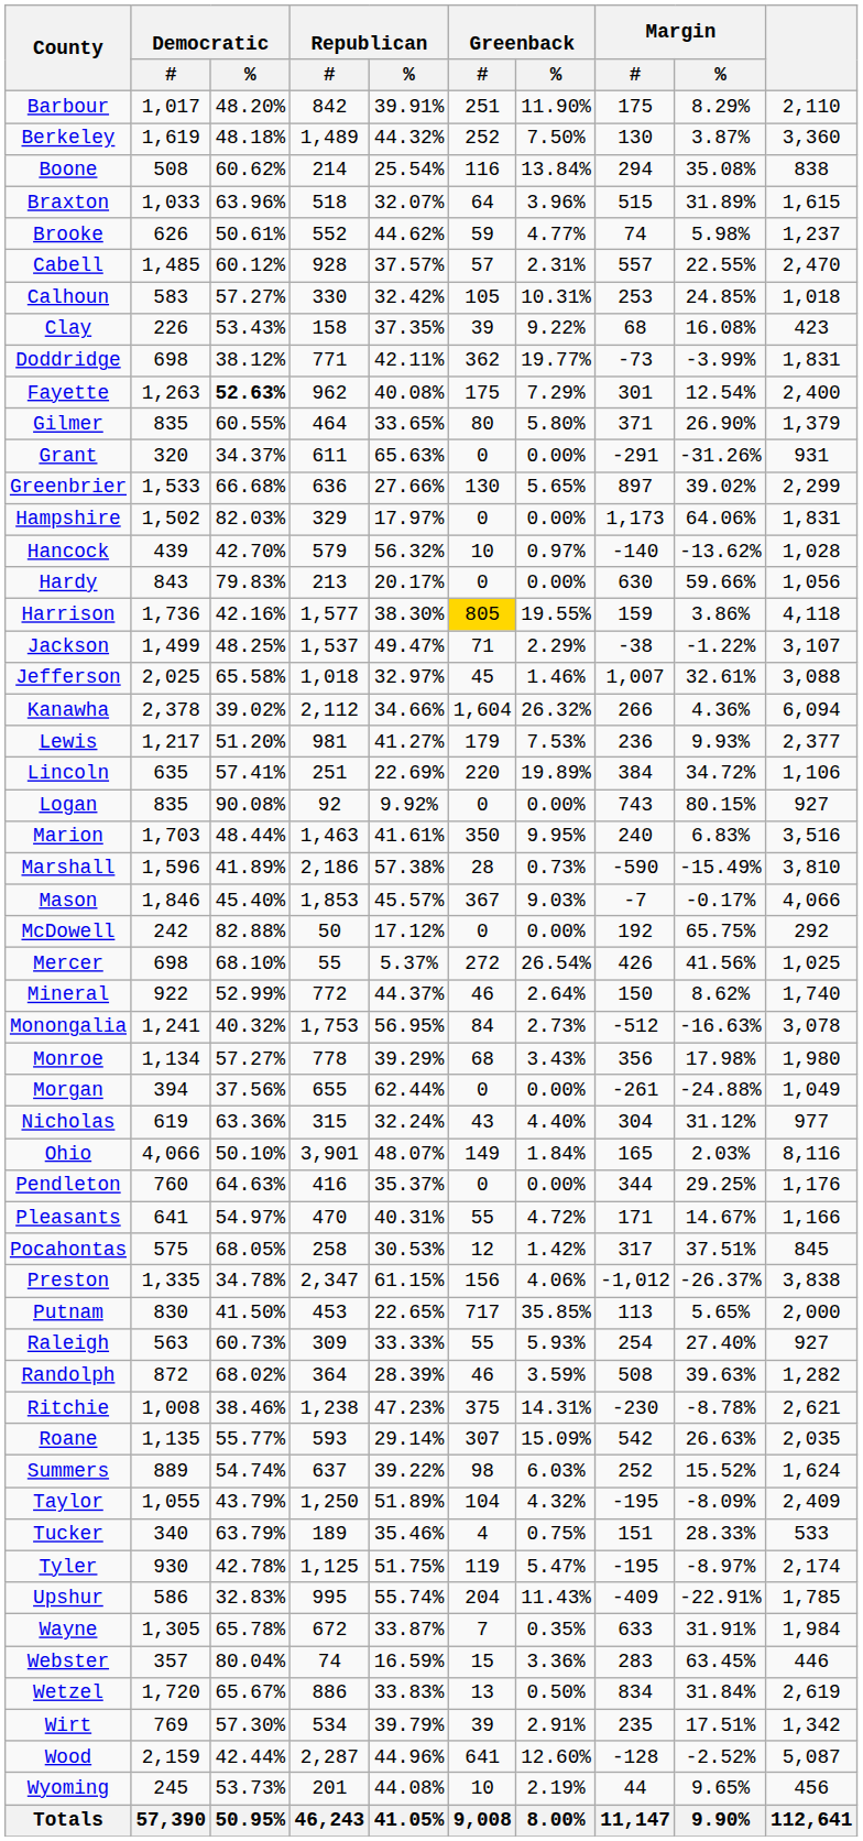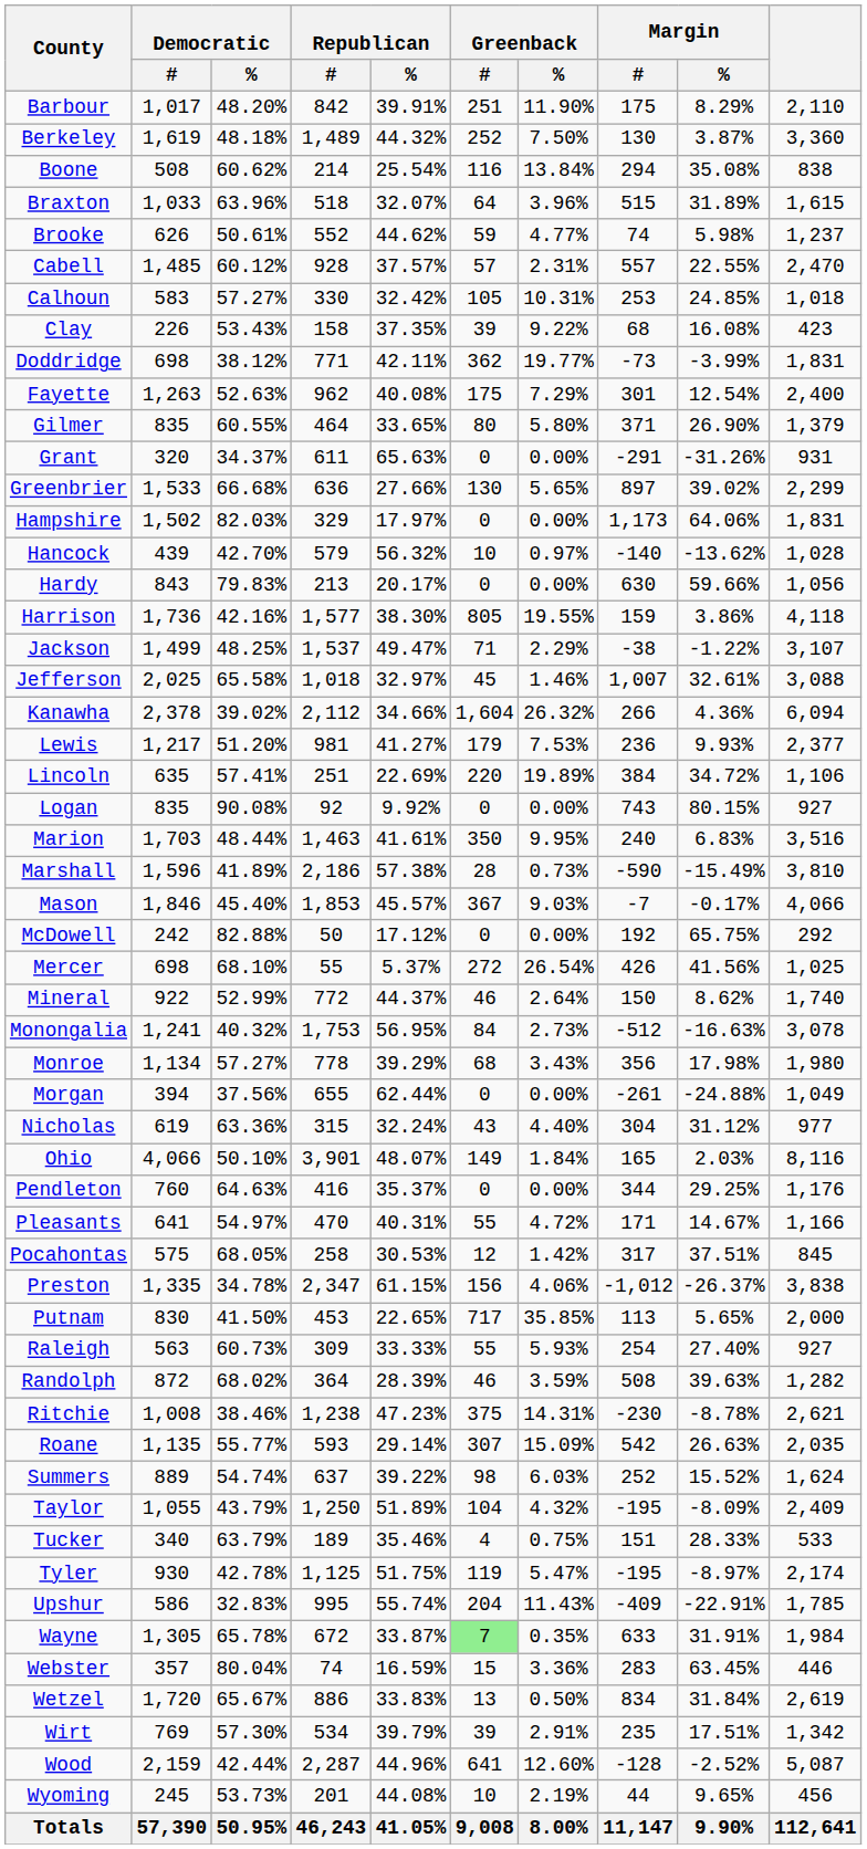Fayette | Democratic / %: bold -> normal
Harrison | Greenback / #: gold background -> no background
Wayne | Greenback / #: no background -> lightgreen background
